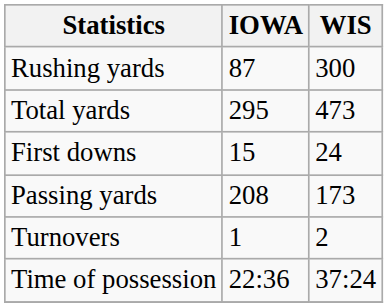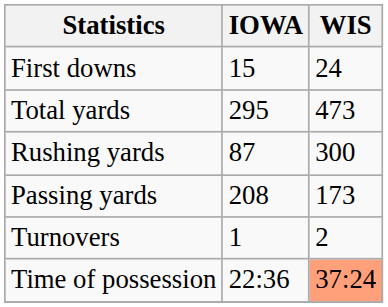rows swapped: First downs <-> Rushing yards
Time of possession | WIS: no background -> lightsalmon background
